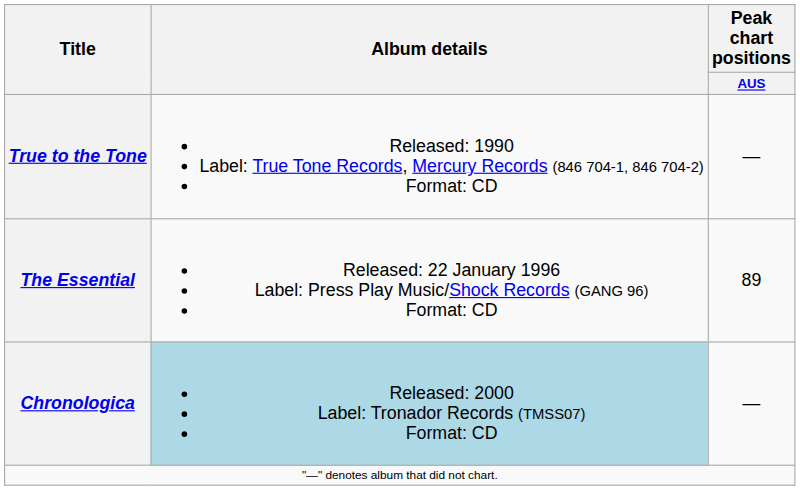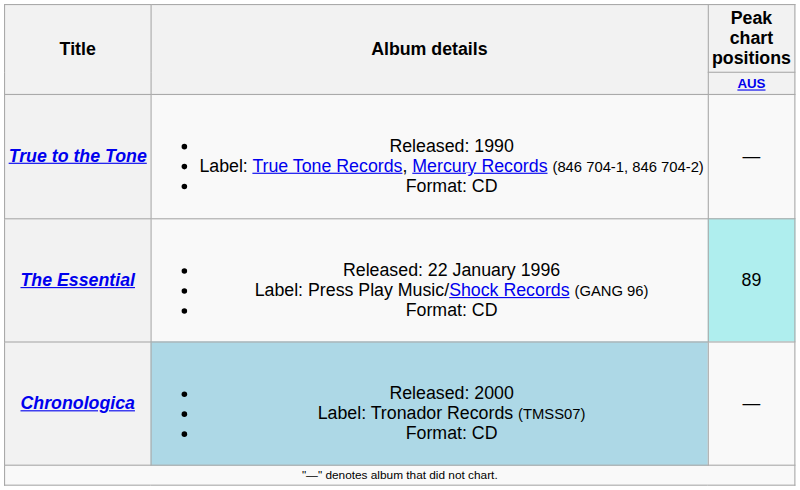The Essential | Peak chart positions / AUS: no background -> paleturquoise background
